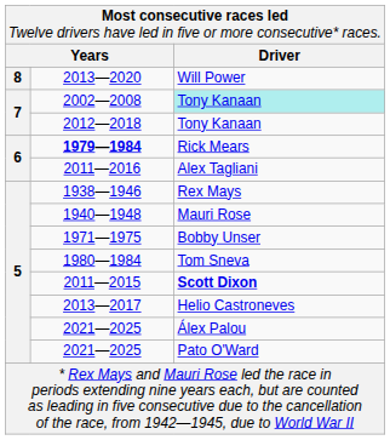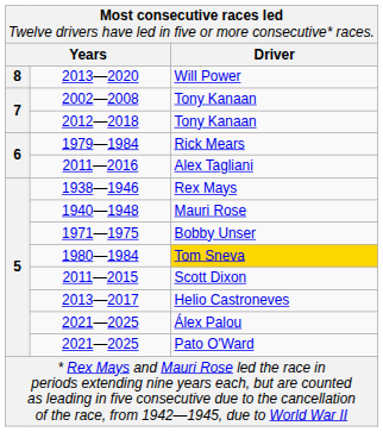2002—2008 / Tony Kanaan | column 3: paleturquoise background -> no background
Rick Mears | column 2: bold -> normal
Tom Sneva | column 3: no background -> gold background
Scott Dixon | column 3: bold -> normal
